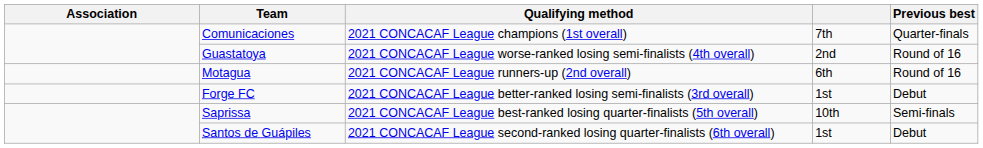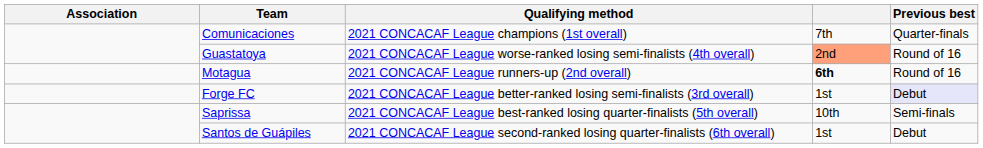row 3 | column 4: no background -> lightsalmon background
row 4 | column 4: normal -> bold
row 5 | Previous best: no background -> lavender background
